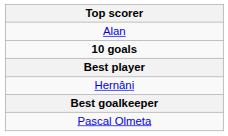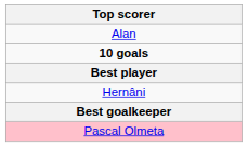row 7 | column 1: no background -> pink background
